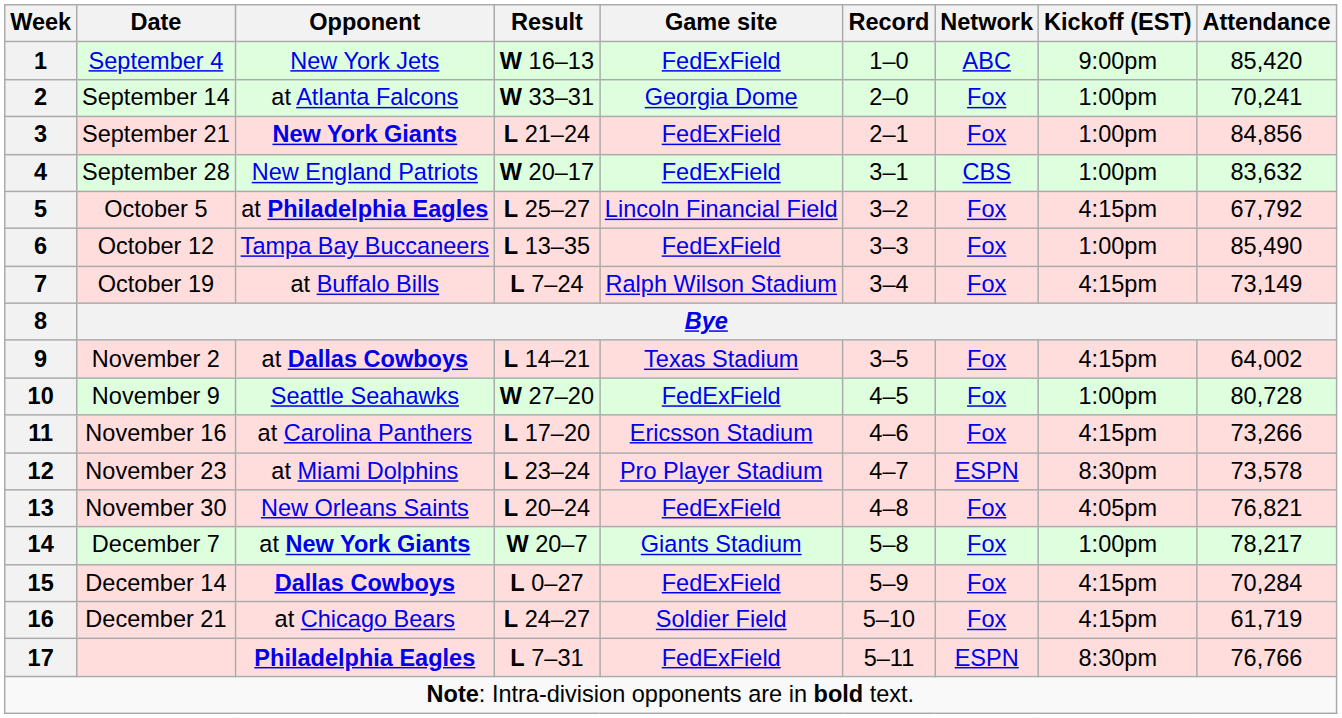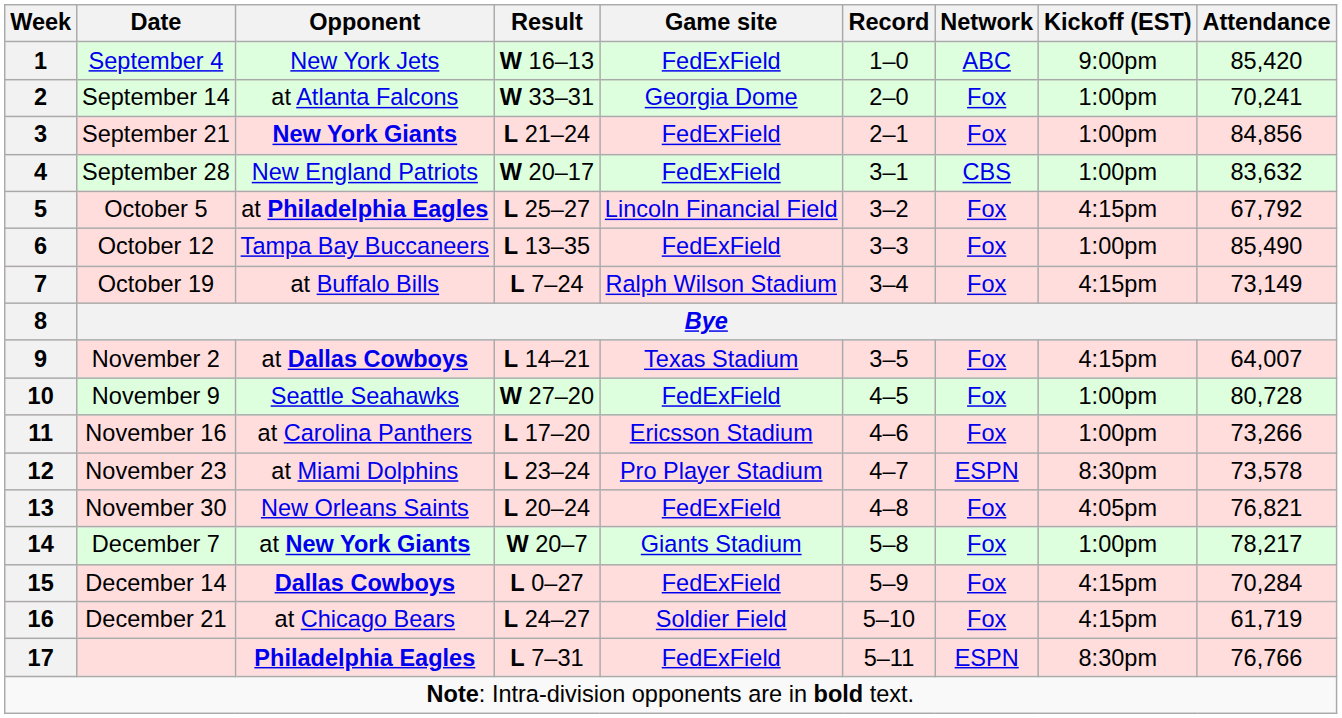9 | Attendance: 64,002 -> 64,007
11 | Kickoff (EST): 4:15pm -> 1:00pm
